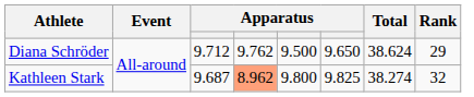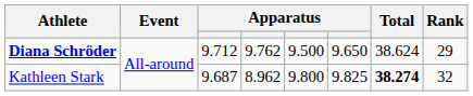row 3 | Athlete: normal -> bold
row 4 | column 4: lightsalmon background -> no background
row 4 | Total: normal -> bold
